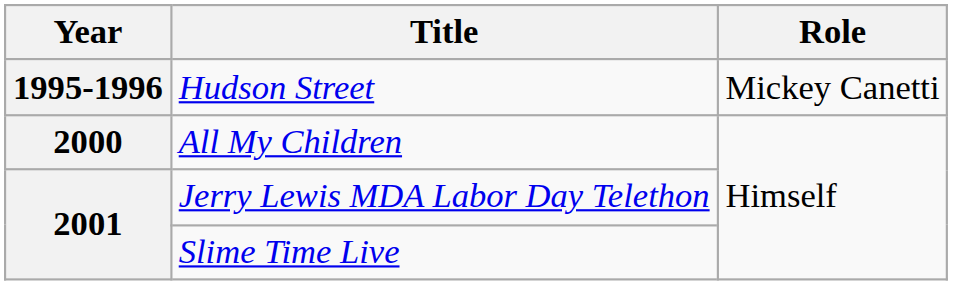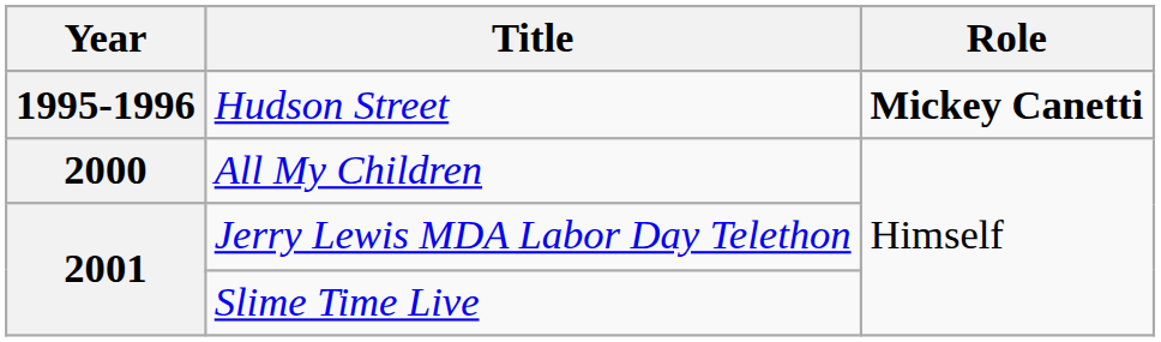Hudson Street | Role: normal -> bold
